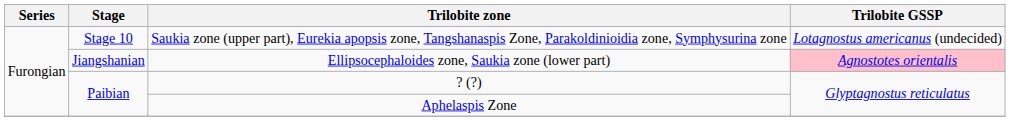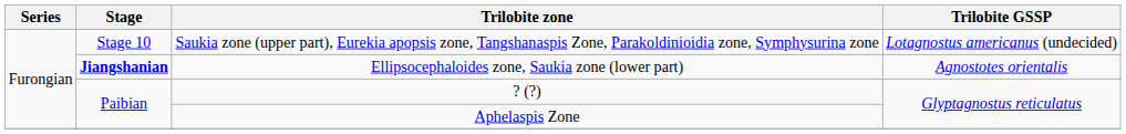Ellipsocephaloides zone, Saukia zone (lower part) | Stage: normal -> bold
Ellipsocephaloides zone, Saukia zone (lower part) | Trilobite GSSP: pink background -> no background
